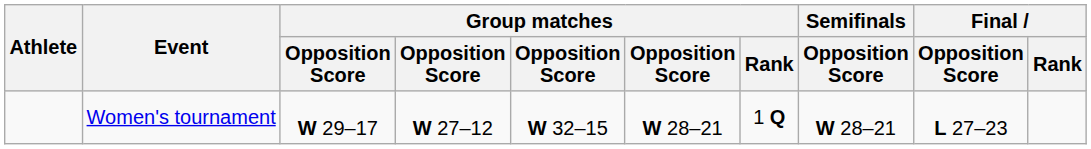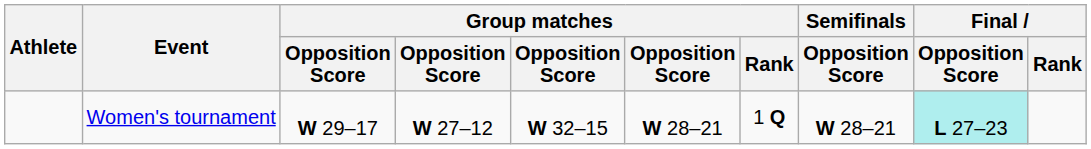Women's tournament | Final / Opposition Score: no background -> paleturquoise background
